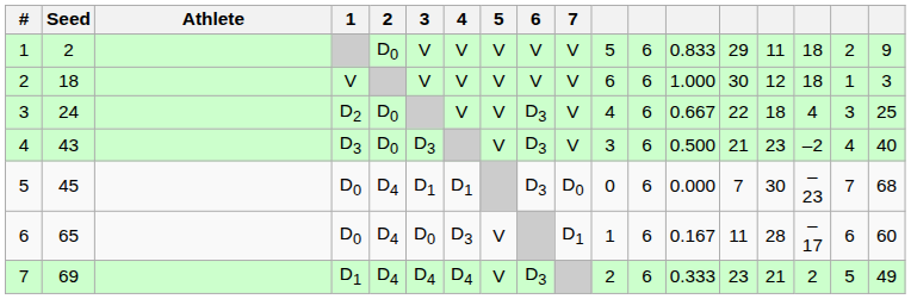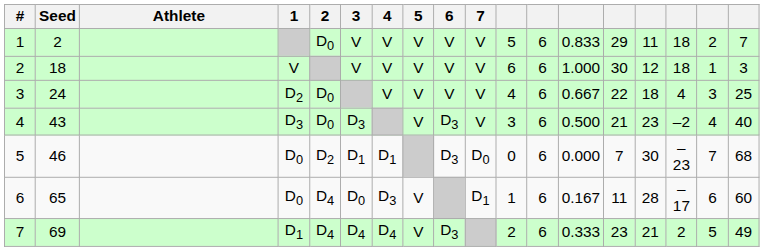row 2 | column 18: 9 -> 7
row 4 | 6: D3 -> V
row 6 | Seed: 45 -> 46
row 6 | 2: D4 -> D2
